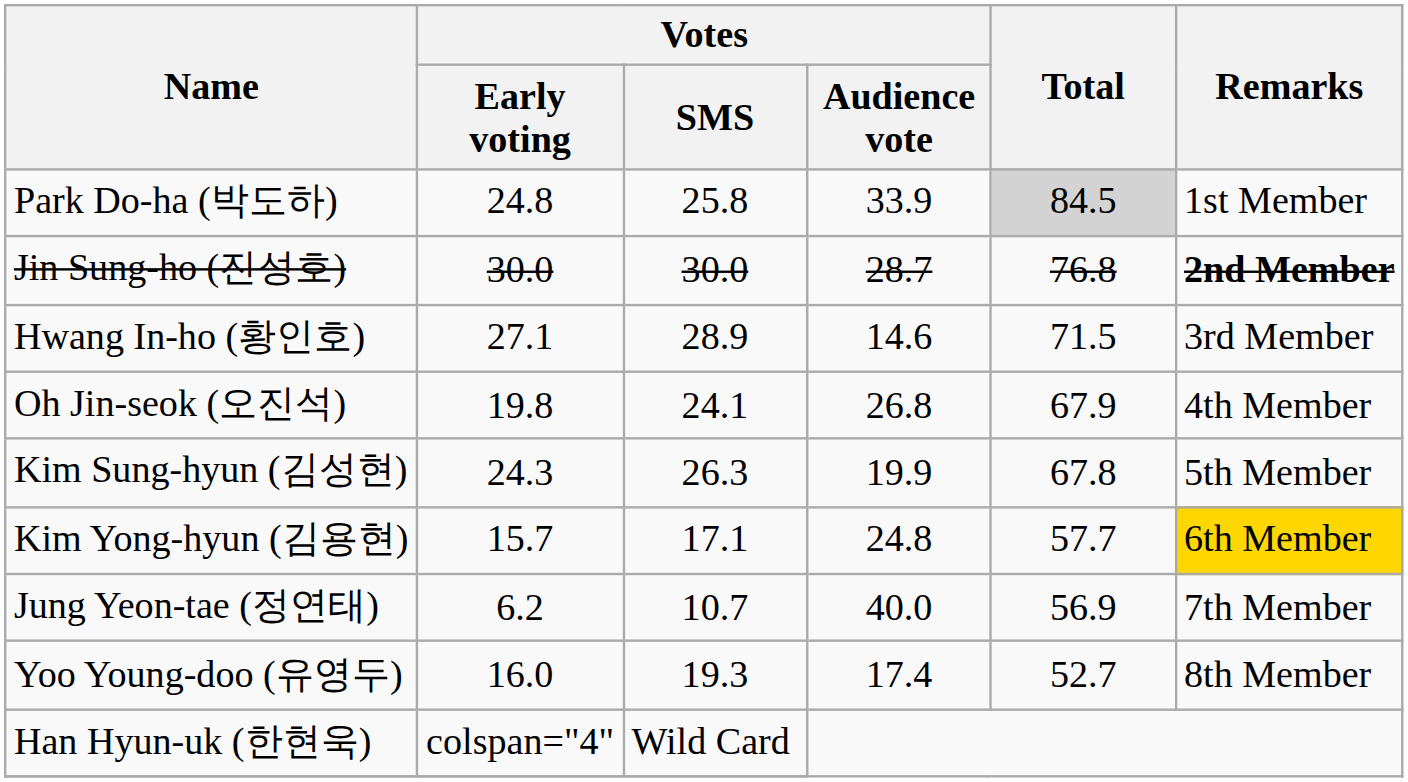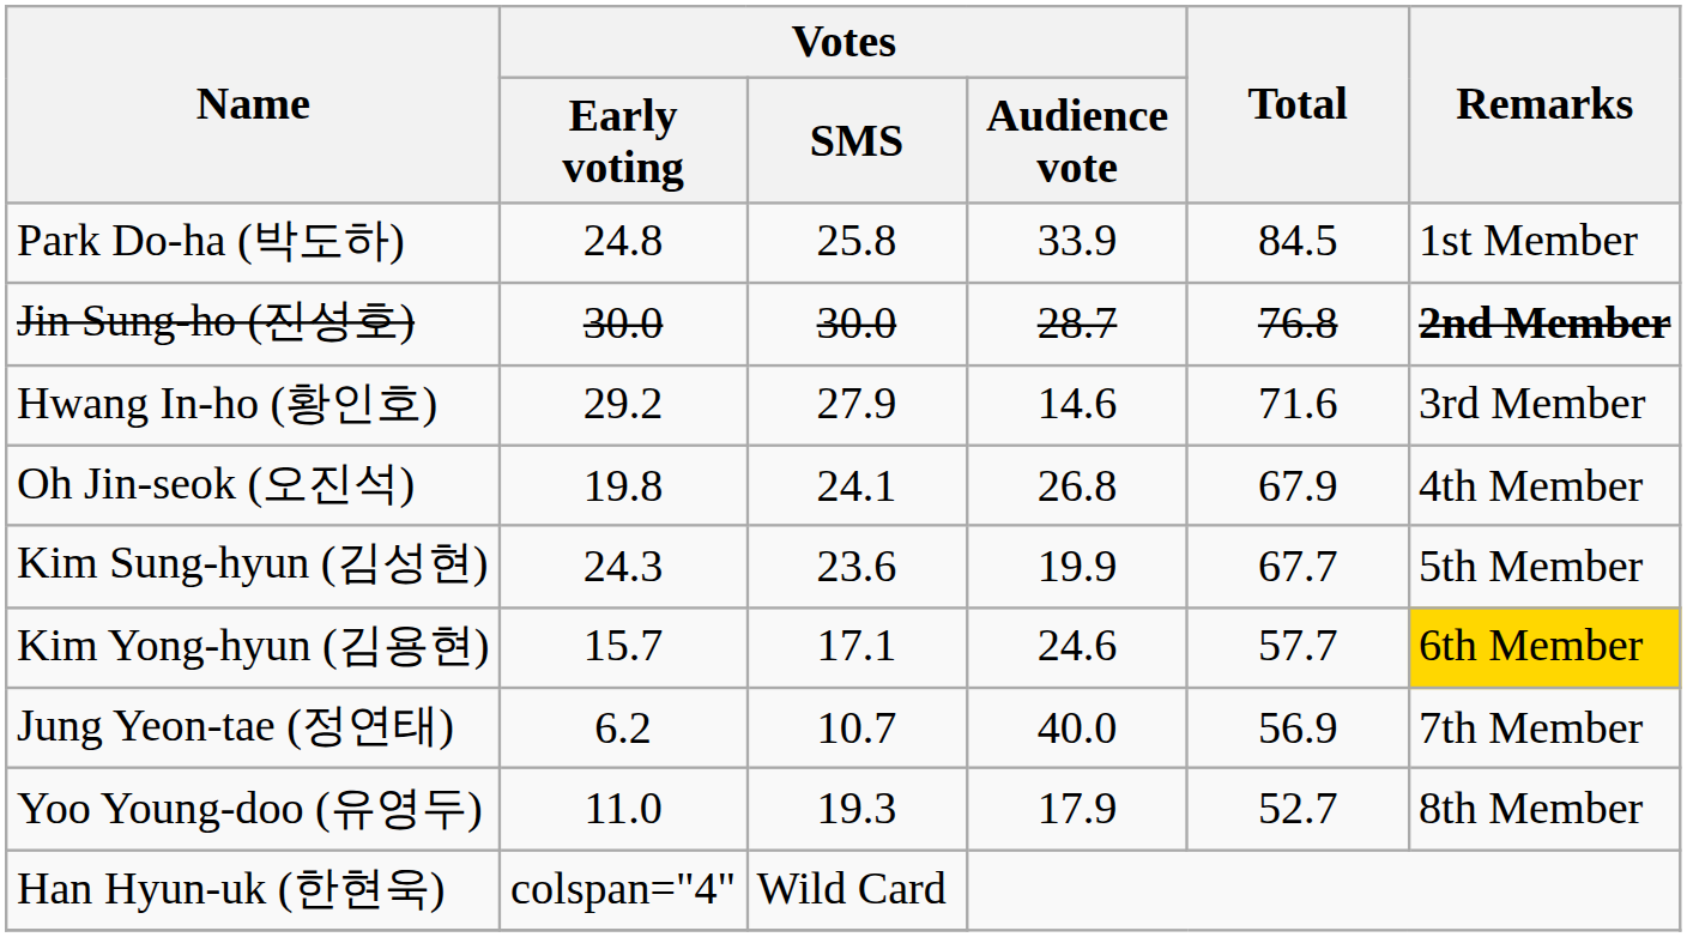Park Do-ha (박도하) | Total: lightgrey background -> no background
Hwang In-ho (황인호) | Votes / Early voting: 27.1 -> 29.2
Hwang In-ho (황인호) | Votes / SMS: 28.9 -> 27.9
Hwang In-ho (황인호) | Total: 71.5 -> 71.6
Kim Sung-hyun (김성현) | Votes / SMS: 26.3 -> 23.6
Kim Sung-hyun (김성현) | Total: 67.8 -> 67.7
Kim Yong-hyun (김용현) | Votes / Audience vote: 24.8 -> 24.6
Yoo Young-doo (유영두) | Votes / Early voting: 16.0 -> 11.0
Yoo Young-doo (유영두) | Votes / Audience vote: 17.4 -> 17.9
